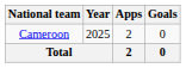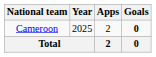Cameroon | Goals: normal -> bold
